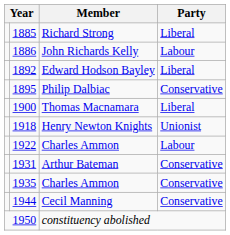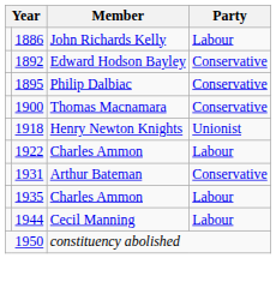- row: 1885 | Richard Strong | Liberal
Edward Hodson Bayley | Party: Liberal -> Conservative
Thomas Macnamara | Party: Liberal -> Conservative
1935 / Charles Ammon | Party: Conservative -> Labour
Cecil Manning | Party: Conservative -> Labour
